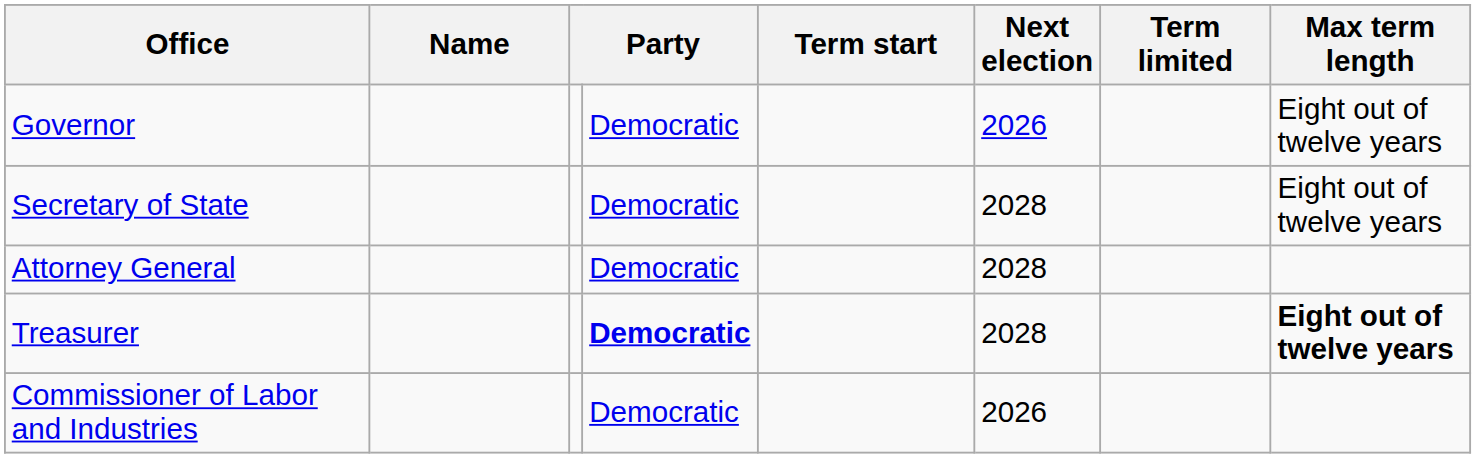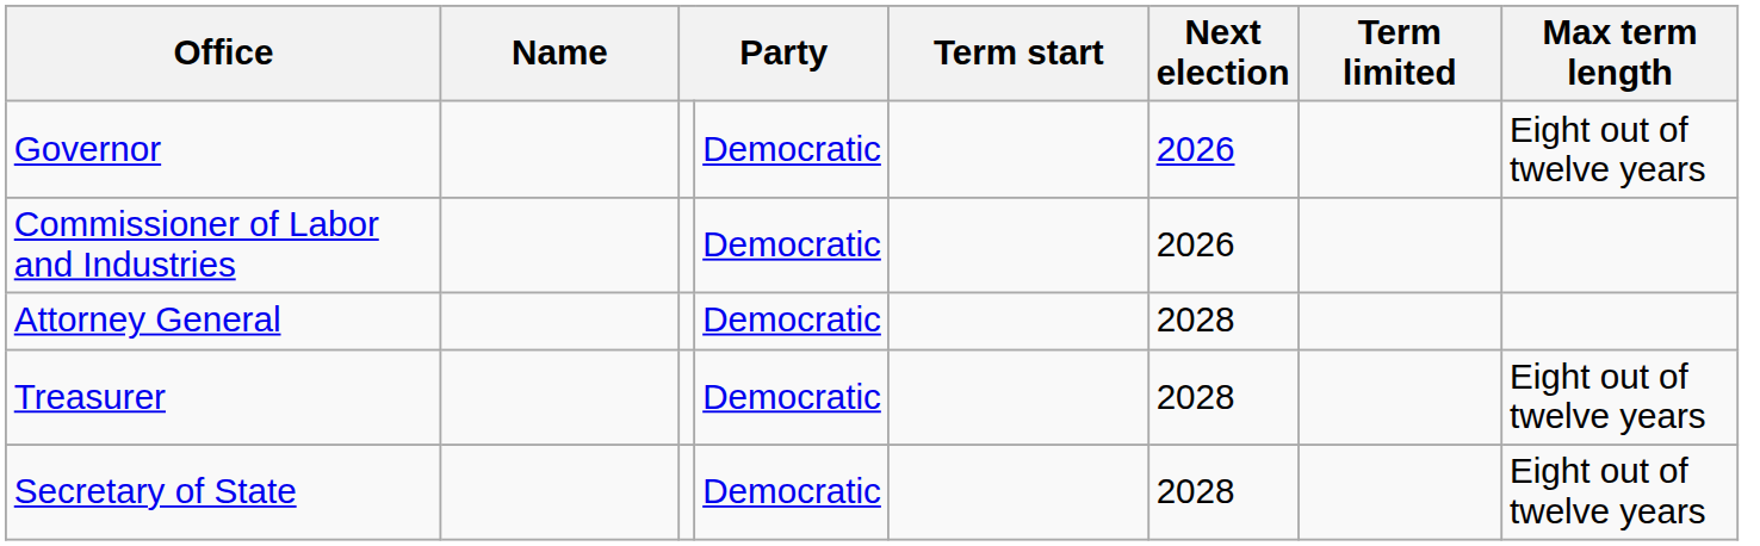rows swapped: Secretary of State <-> Commissioner of Labor and Industries
Treasurer | column 4: bold -> normal
Treasurer | Max term length: bold -> normal
